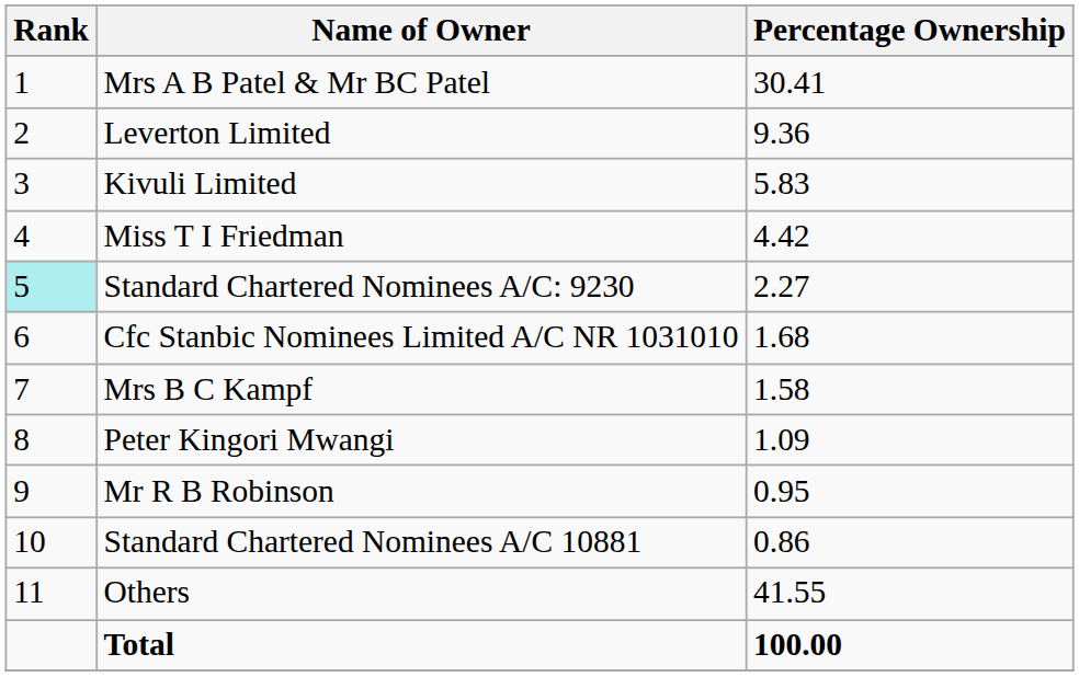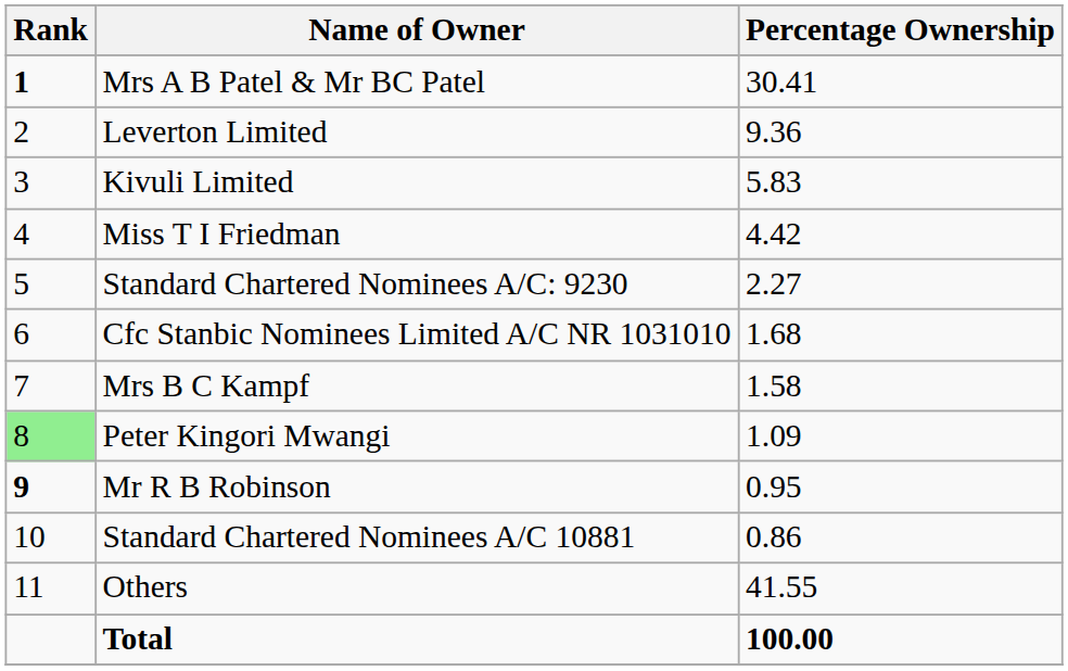Mrs A B Patel & Mr BC Patel | Rank: normal -> bold
Standard Chartered Nominees A/C: 9230 | Rank: paleturquoise background -> no background
Peter Kingori Mwangi | Rank: no background -> lightgreen background
Mr R B Robinson | Rank: normal -> bold
